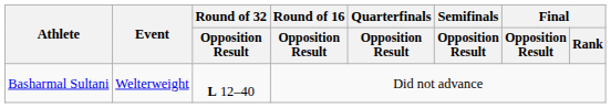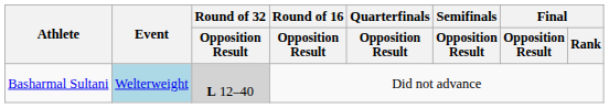Basharmal Sultani | Event: no background -> lightblue background
Basharmal Sultani | Round of 32 / Opposition Result: no background -> lightgrey background
